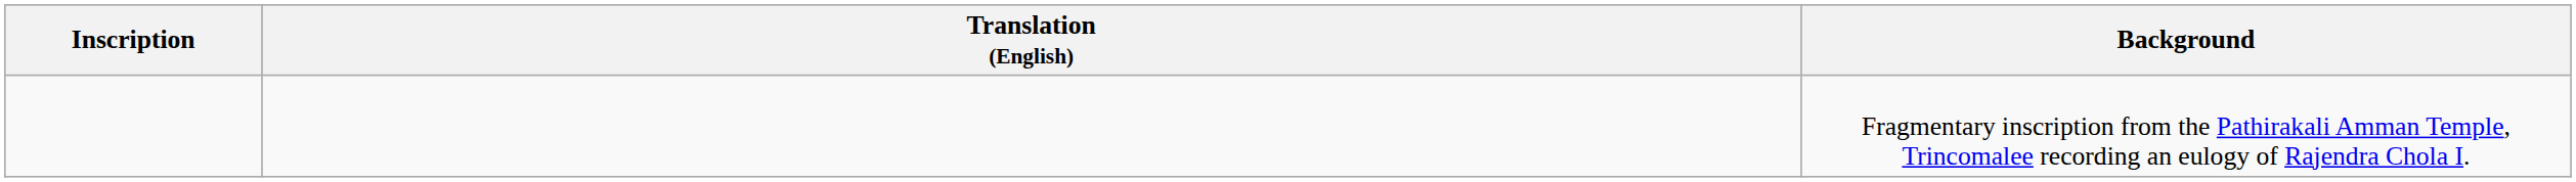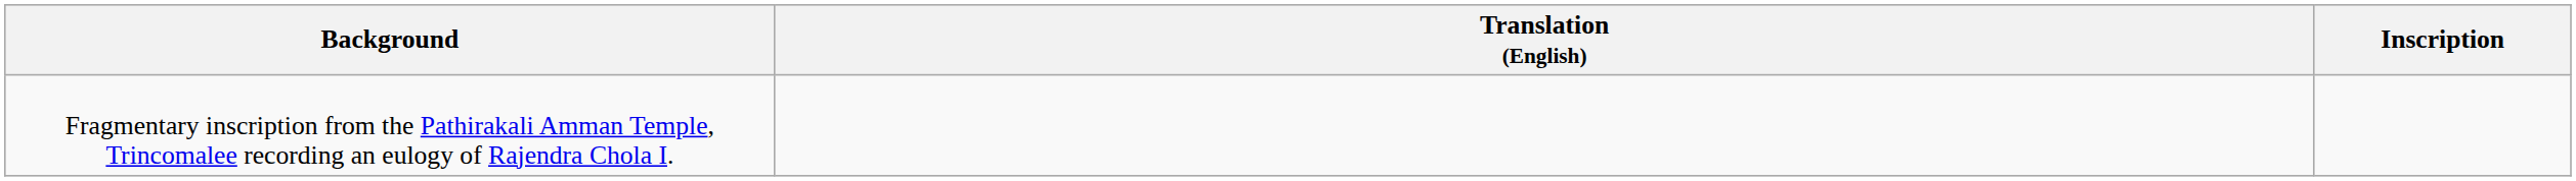columns swapped: Background <-> Inscription
